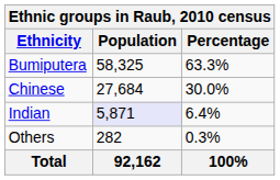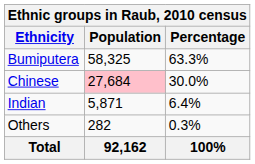Chinese | Population: no background -> pink background
Indian | Population: lavender background -> no background
